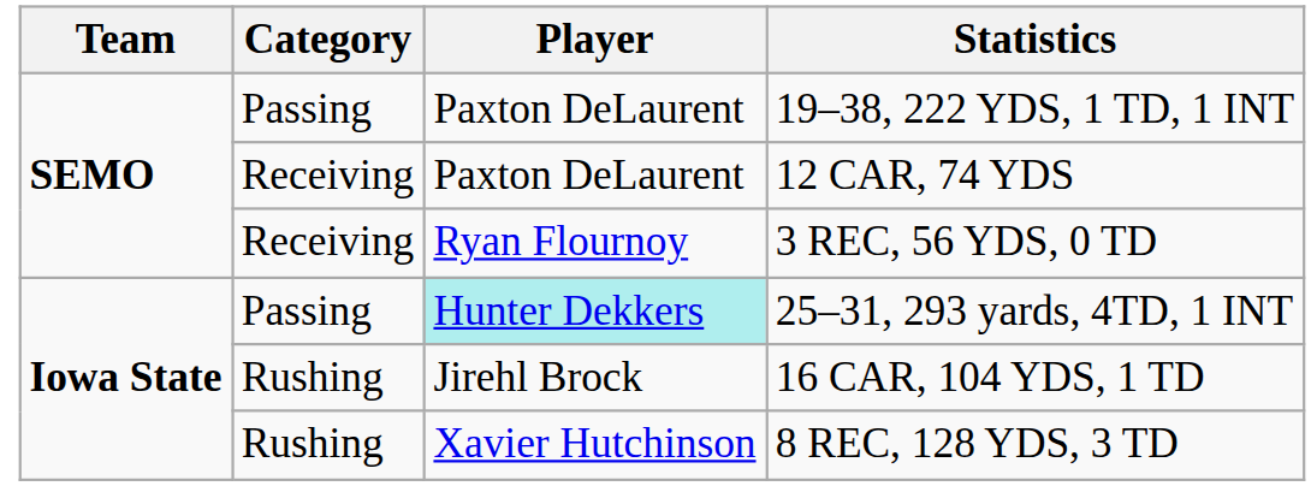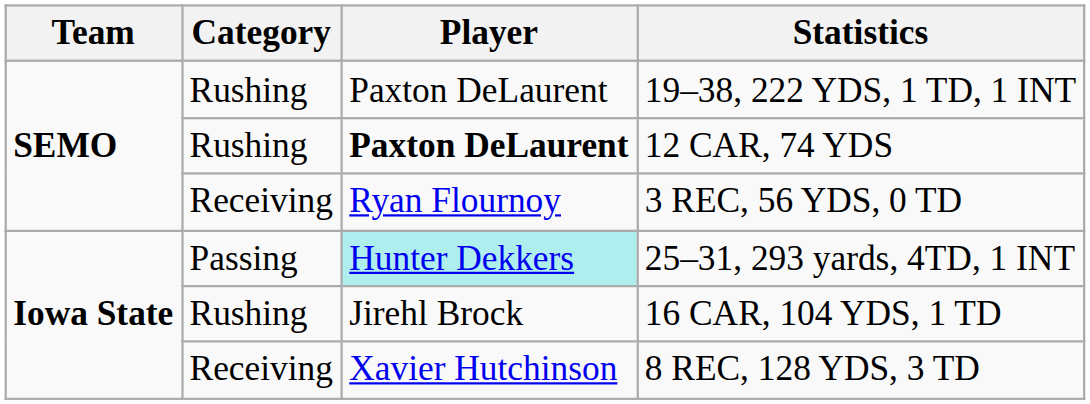19–38, 222 YDS, 1 TD, 1 INT | Category: Passing -> Rushing
12 CAR, 74 YDS | Category: Receiving -> Rushing
12 CAR, 74 YDS | Player: normal -> bold
8 REC, 128 YDS, 3 TD | Category: Rushing -> Receiving
